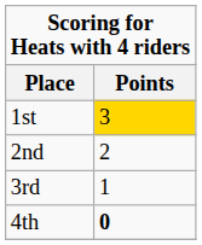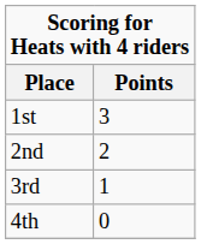1st | Points: gold background -> no background
4th | Points: bold -> normal
